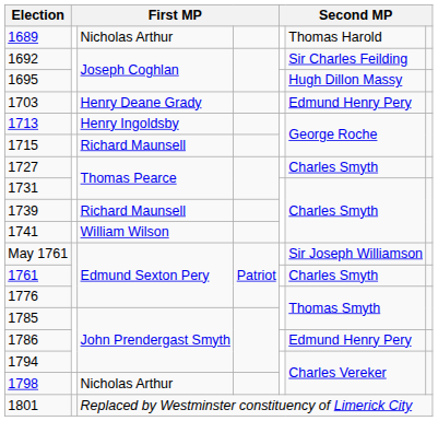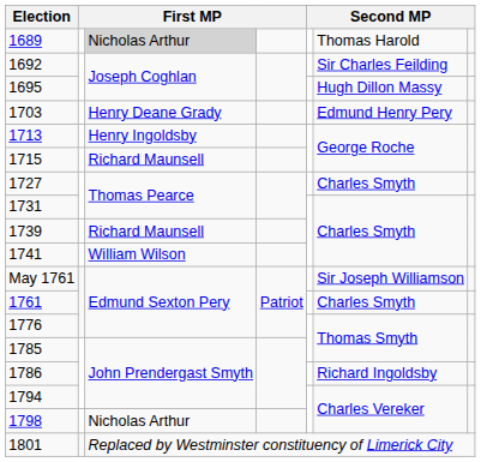1689 | column 3: no background -> lightgrey background
1786 | column 6: Edmund Henry Pery -> Richard Ingoldsby
